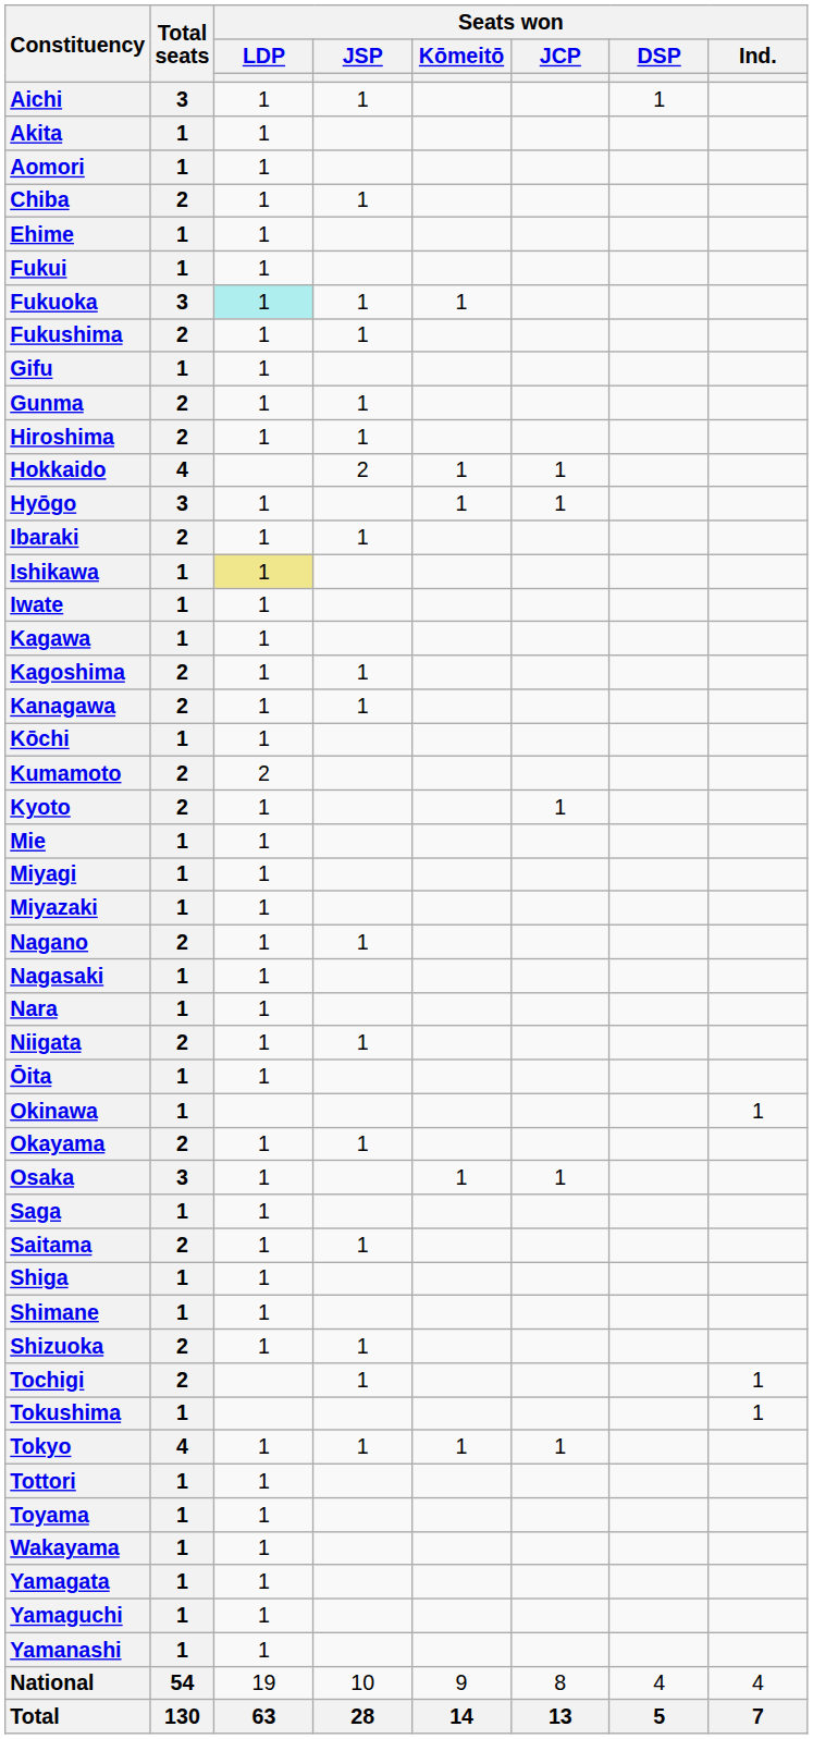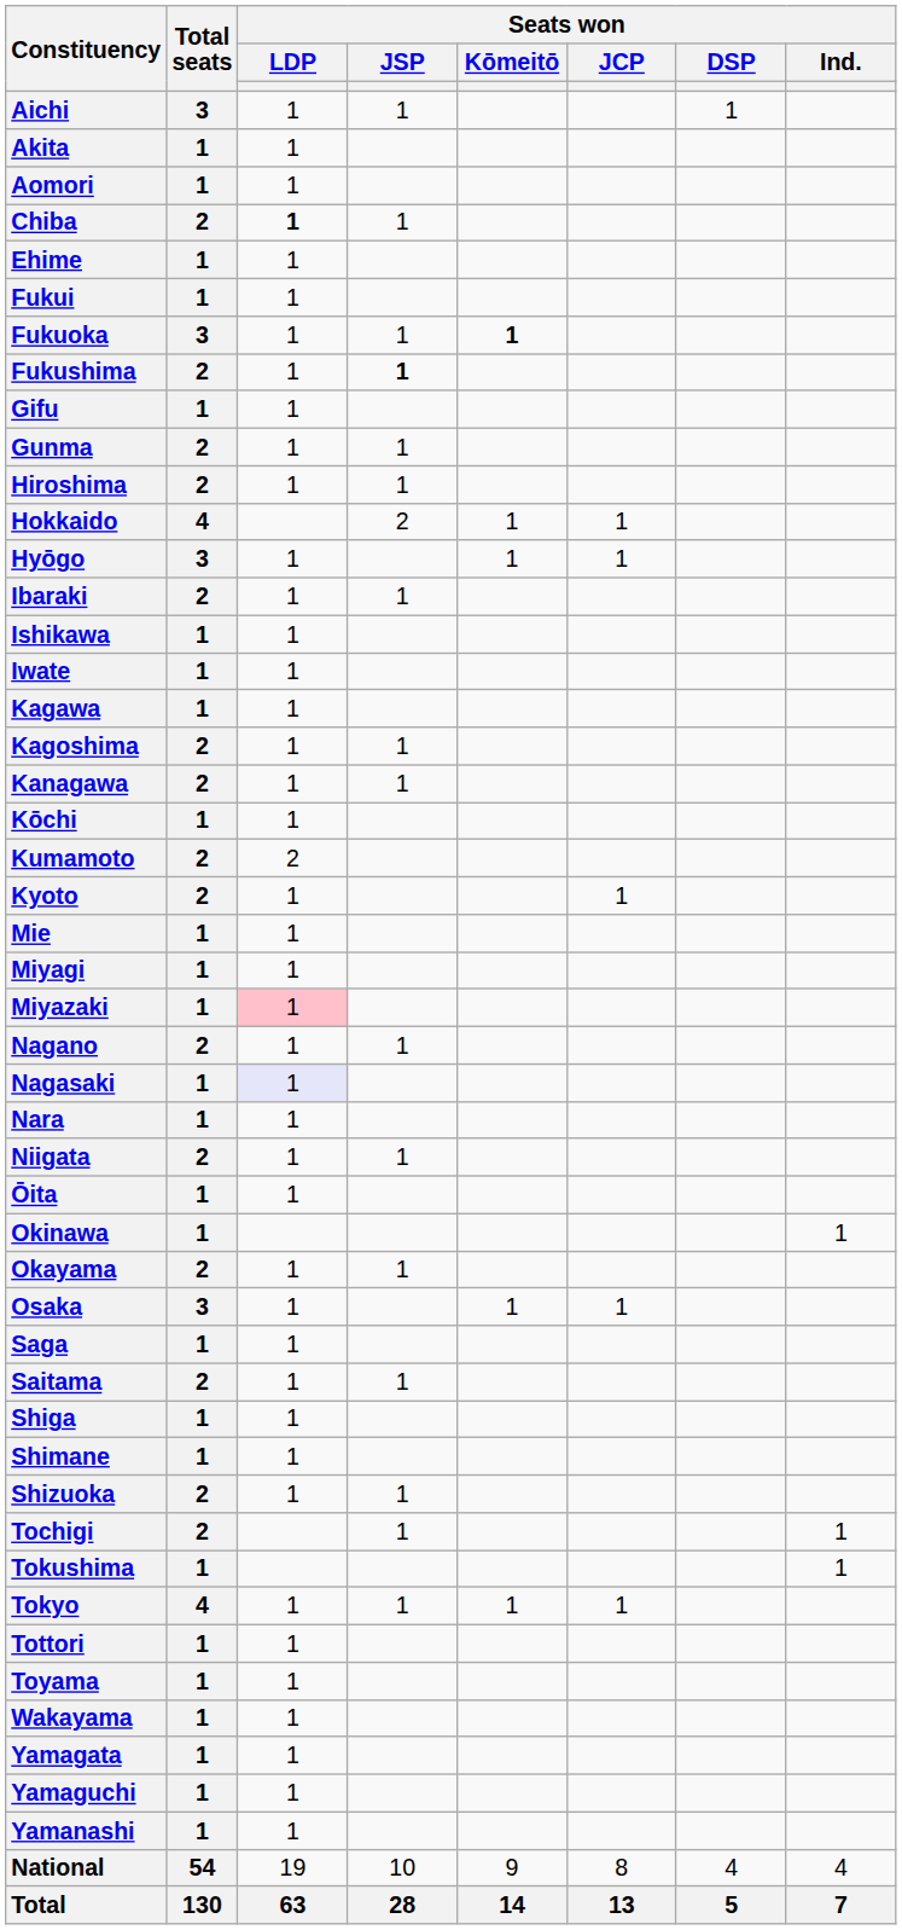Chiba | Seats won / LDP: normal -> bold
Fukuoka | Seats won / LDP: paleturquoise background -> no background
Fukuoka | Seats won / Kōmeitō: normal -> bold
Fukushima | Seats won / JSP: normal -> bold
Ishikawa | Seats won / LDP: khaki background -> no background
Miyazaki | Seats won / LDP: no background -> pink background
Nagasaki | Seats won / LDP: no background -> lavender background
